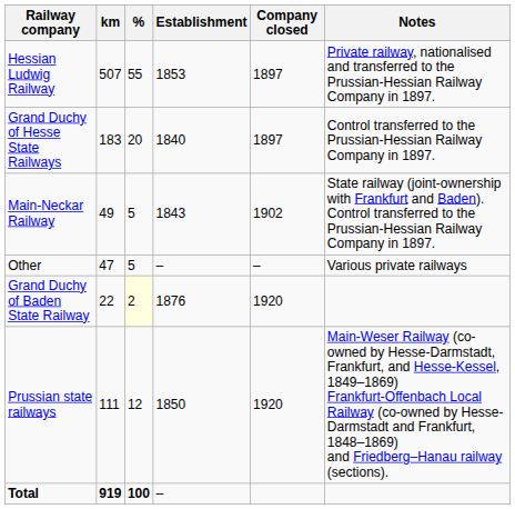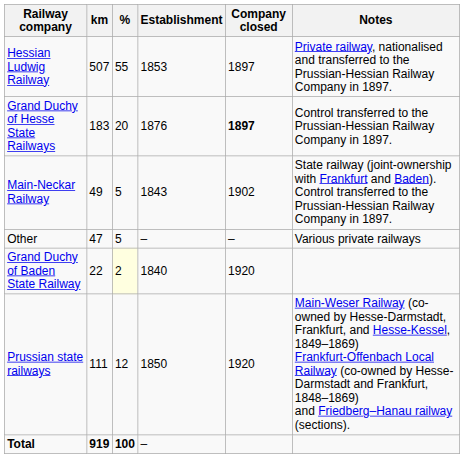Grand Duchy of Hesse State Railways | Establishment: 1840 -> 1876
Grand Duchy of Hesse State Railways | Company closed: normal -> bold
Grand Duchy of Baden State Railway | Establishment: 1876 -> 1840
